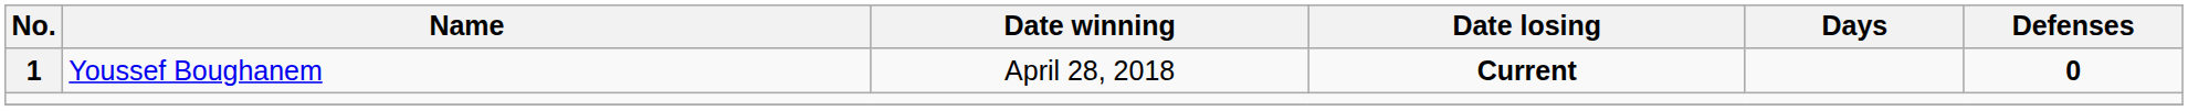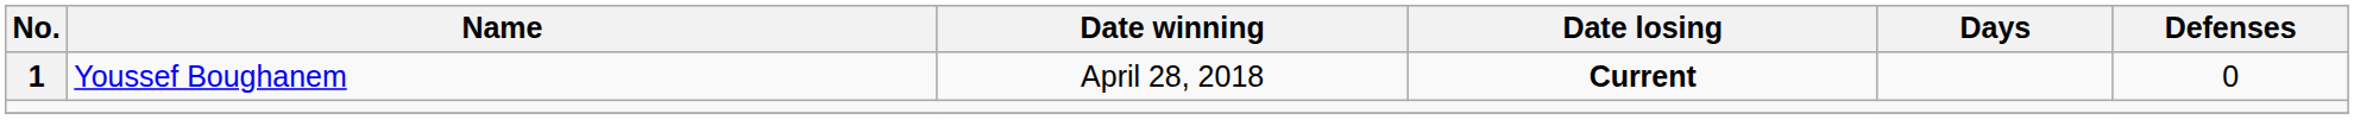Youssef Boughanem | Defenses: bold -> normal
